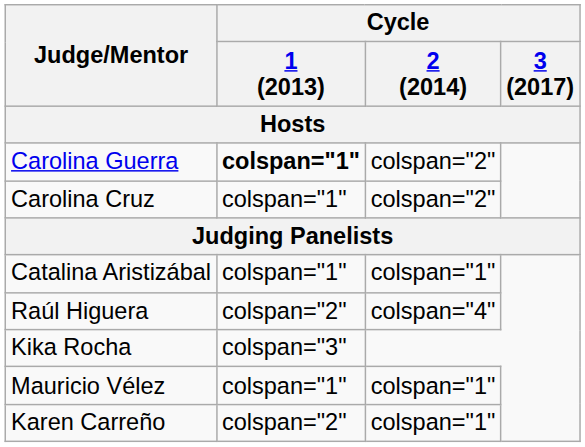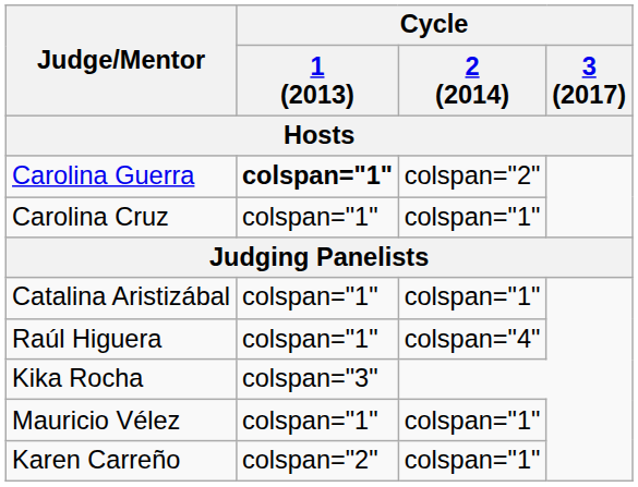Carolina Cruz | Cycle / 2 (2014): colspan="2" -> colspan="1"
Raúl Higuera | Cycle / 1 (2013): colspan="2" -> colspan="1"
